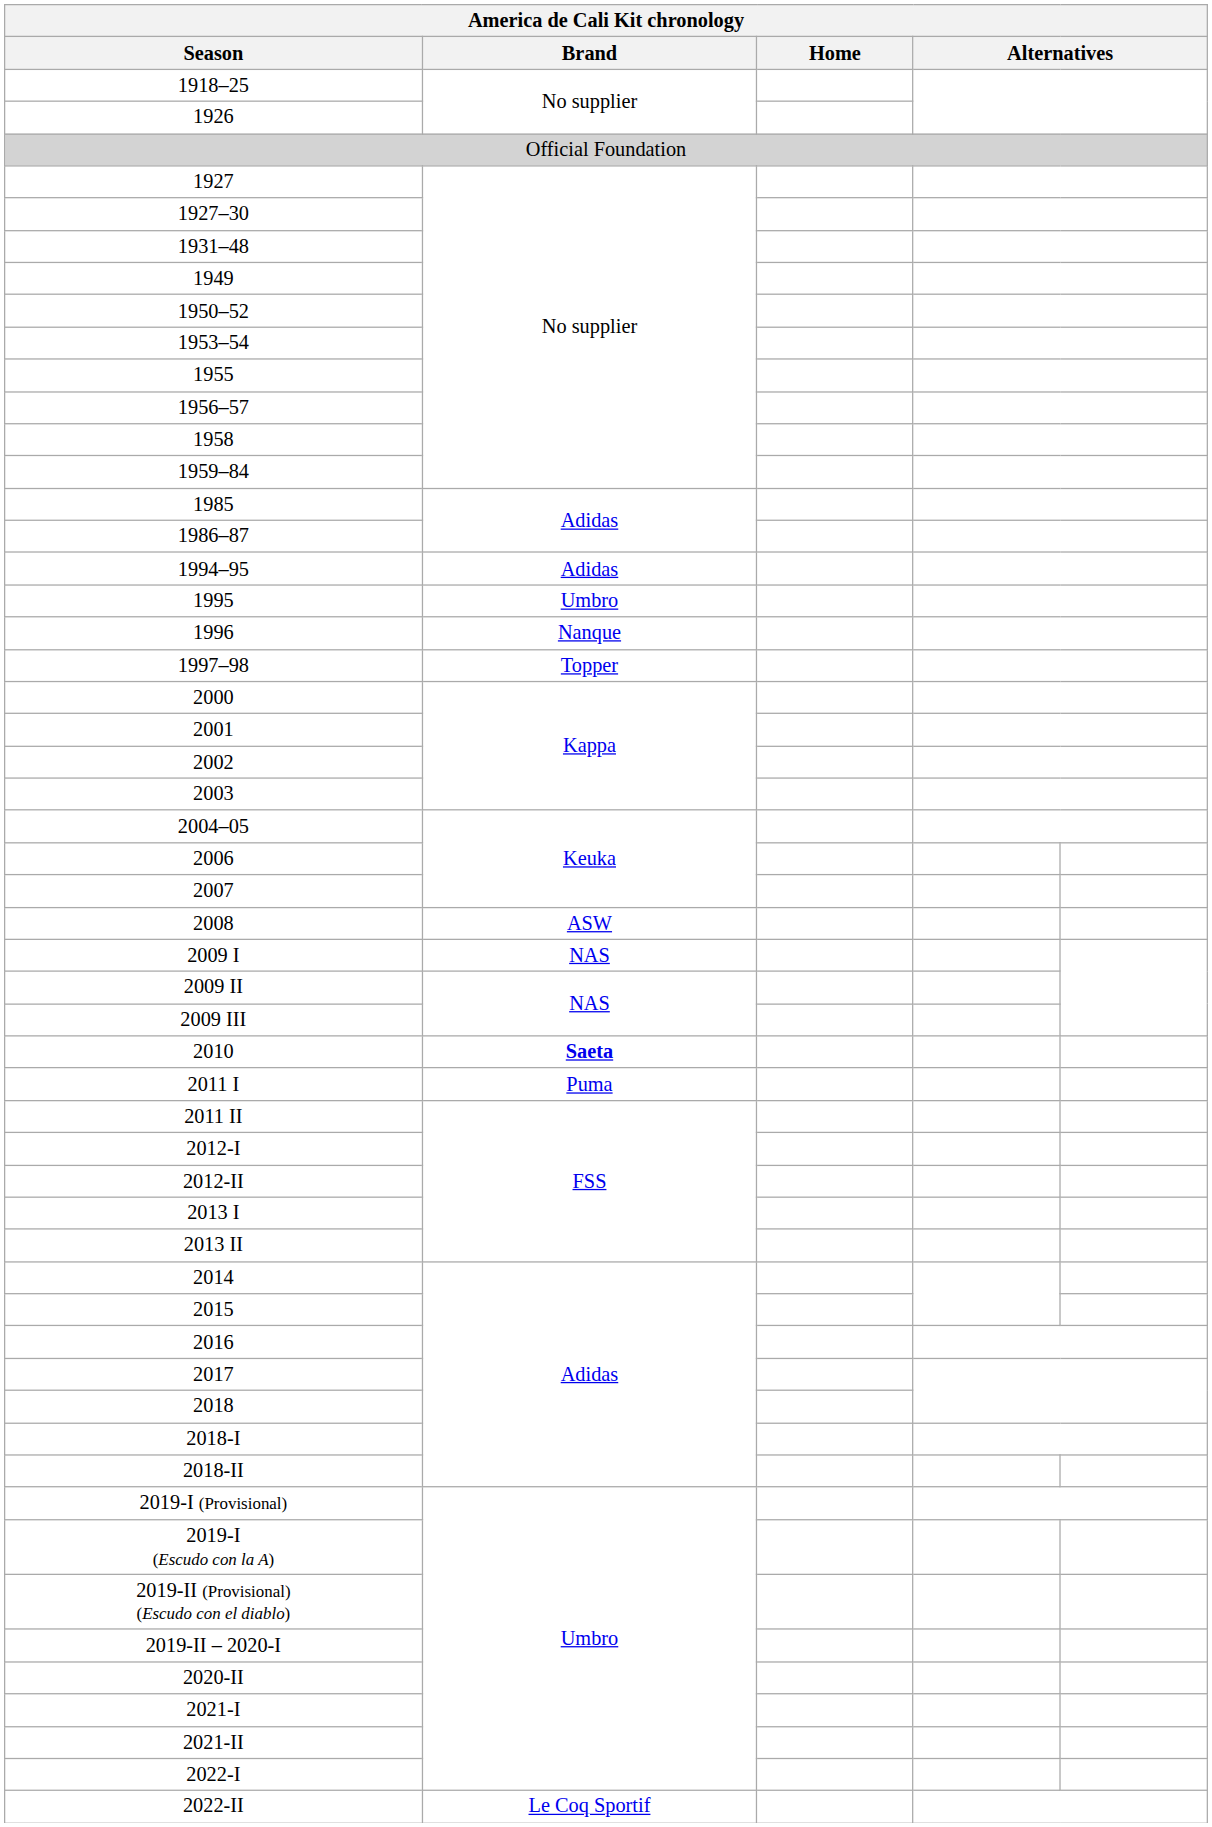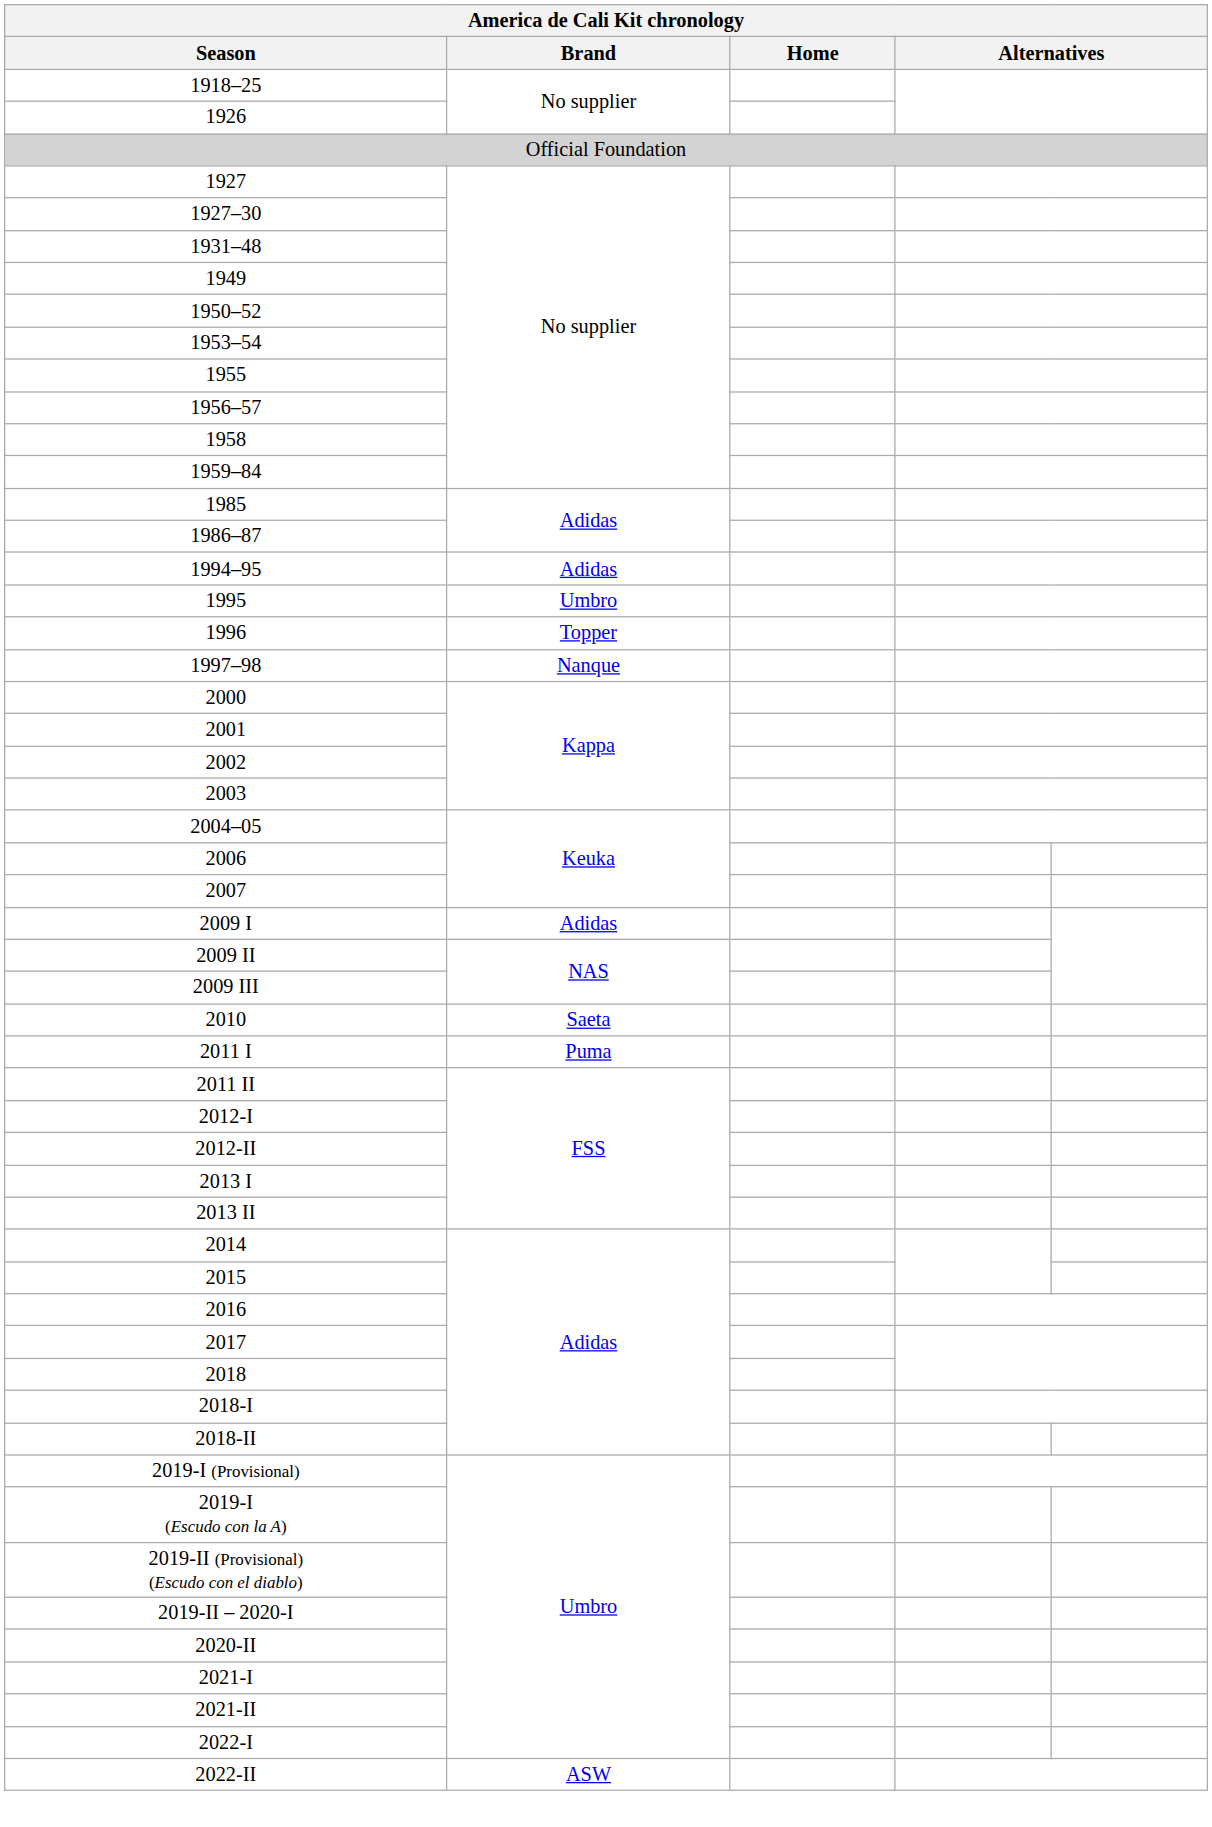1996 | Brand: Nanque -> Topper
1997–98 | Brand: Topper -> Nanque
- row: 2008 | ASW
2009 I | Brand: NAS -> Adidas
2010 | Brand: bold -> normal
2022-II | Brand: Le Coq Sportif -> ASW
